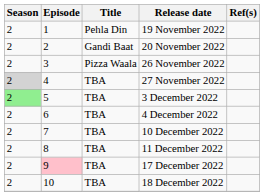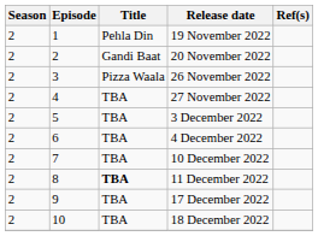27 November 2022 | Season: lightgrey background -> no background
3 December 2022 | Season: lightgreen background -> no background
11 December 2022 | Title: normal -> bold
17 December 2022 | Episode: pink background -> no background
